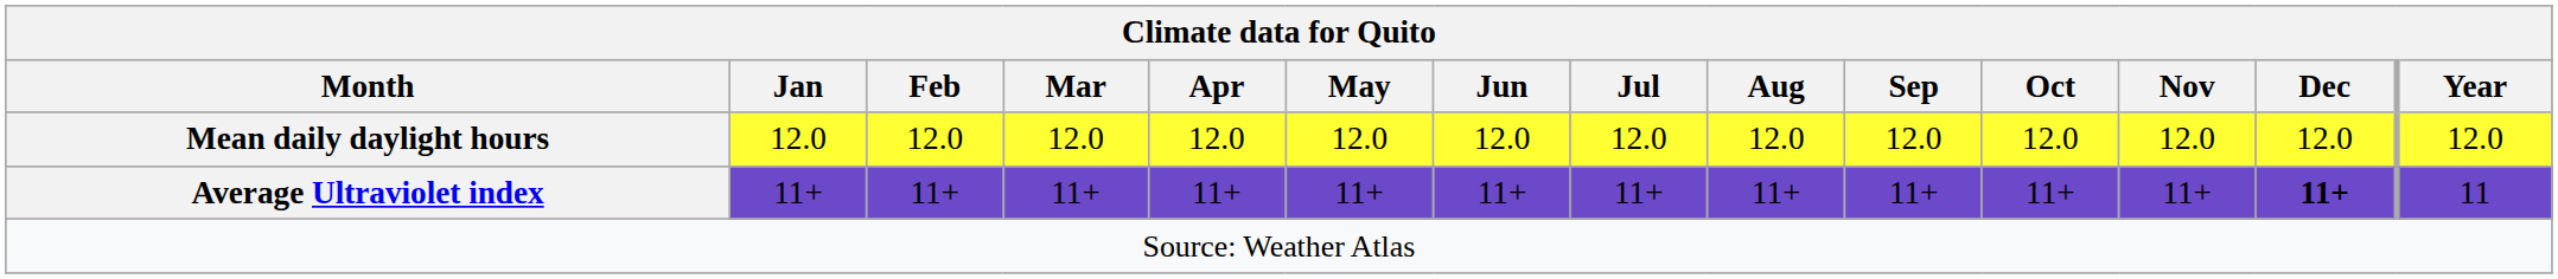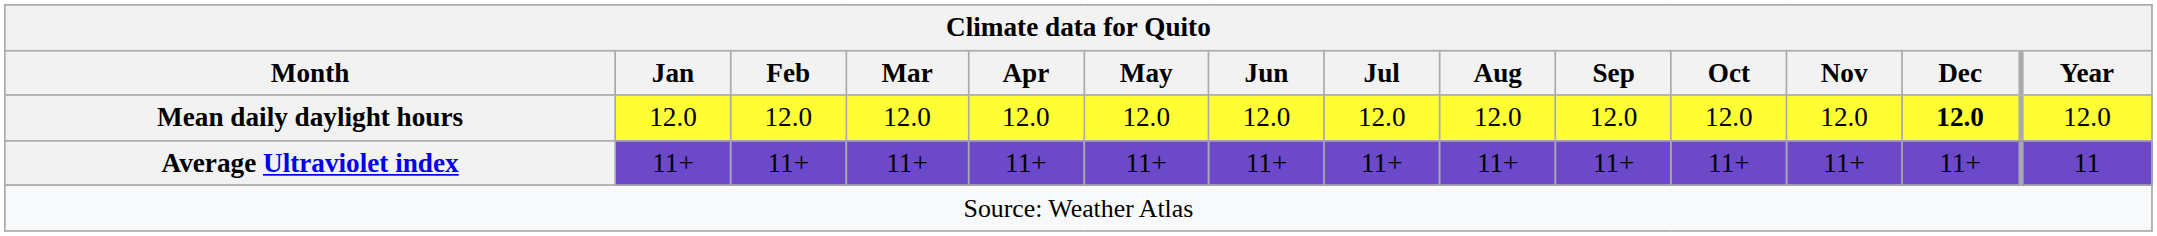row 3 | Dec: normal -> bold
row 4 | Dec: bold -> normal
